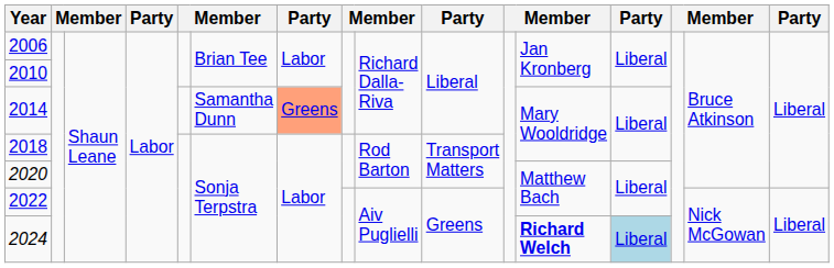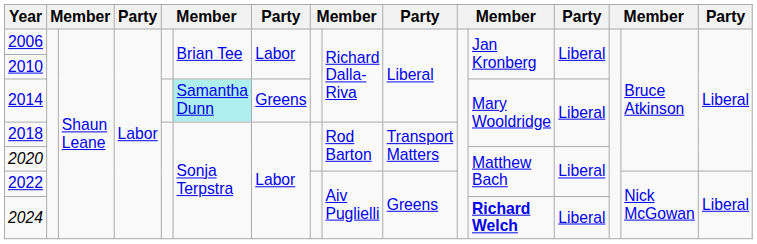2014 | column 6: no background -> paleturquoise background
2014 | column 7: lightsalmon background -> no background
2024 | column 13: lightblue background -> no background
